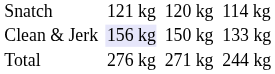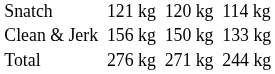Clean & Jerk | column 2: lavender background -> no background
